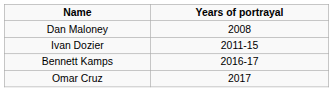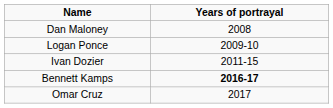+ row: Logan Ponce | 2009-10
Bennett Kamps | Years of portrayal: normal -> bold
